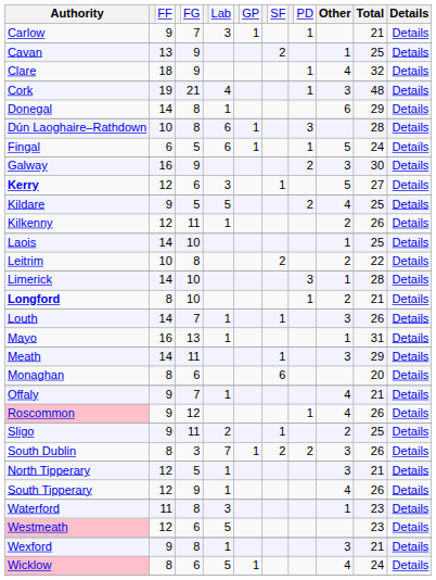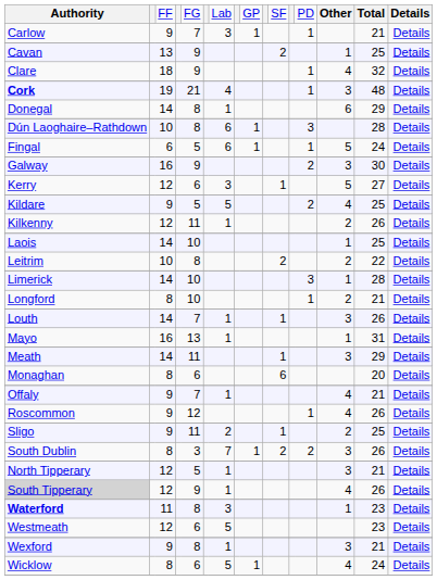Cork | column 1: normal -> bold
Kerry | column 1: bold -> normal
Longford | column 1: bold -> normal
Roscommon | column 1: pink background -> no background
South Tipperary | column 1: no background -> lightgrey background
Waterford | column 1: normal -> bold
Westmeath | column 1: pink background -> no background
Wicklow | column 1: pink background -> no background
